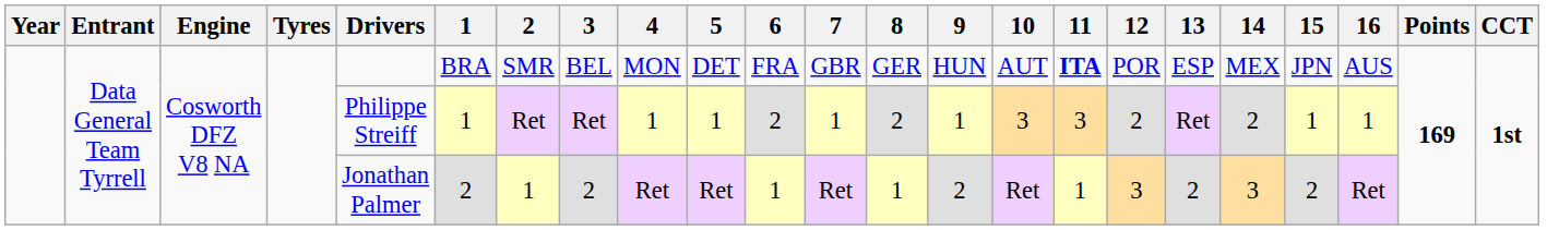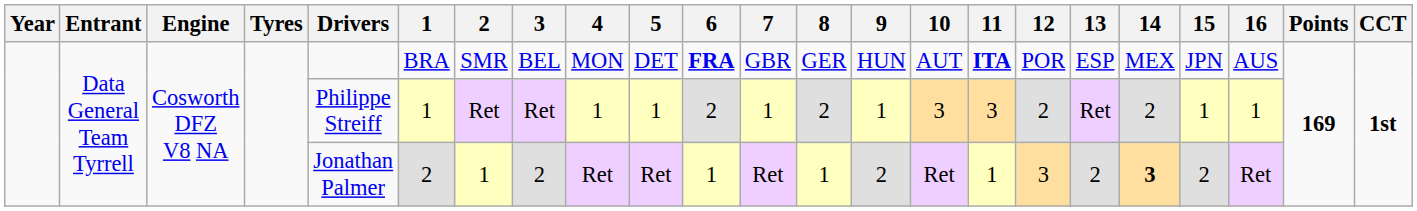row 2 | 6: normal -> bold
row 4 | 14: normal -> bold
